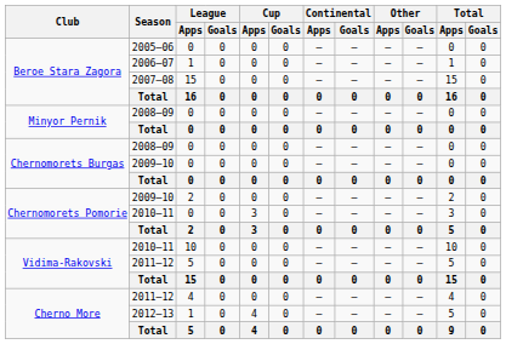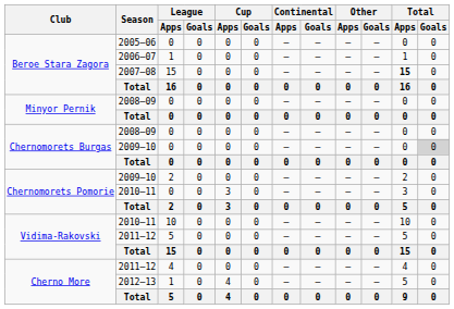2007–08 | Total / Apps: normal -> bold
Chernomorets Burgas / 2009–10 | Total / Goals: no background -> lightgrey background
